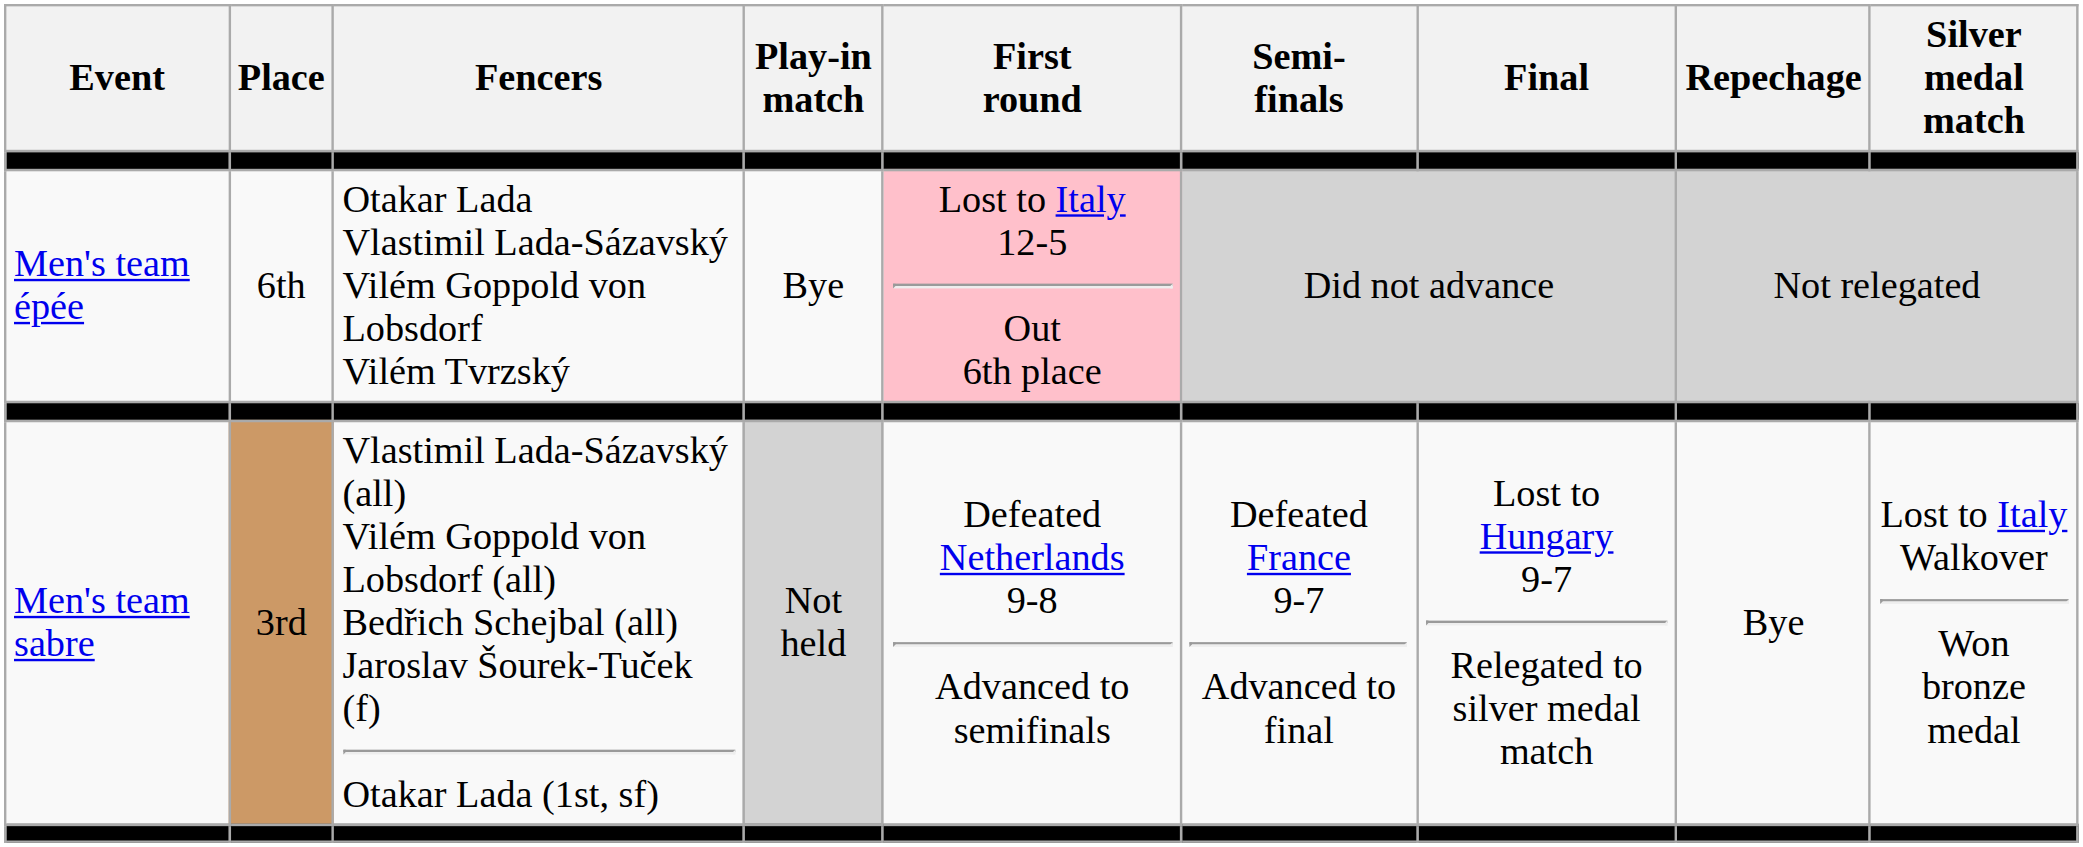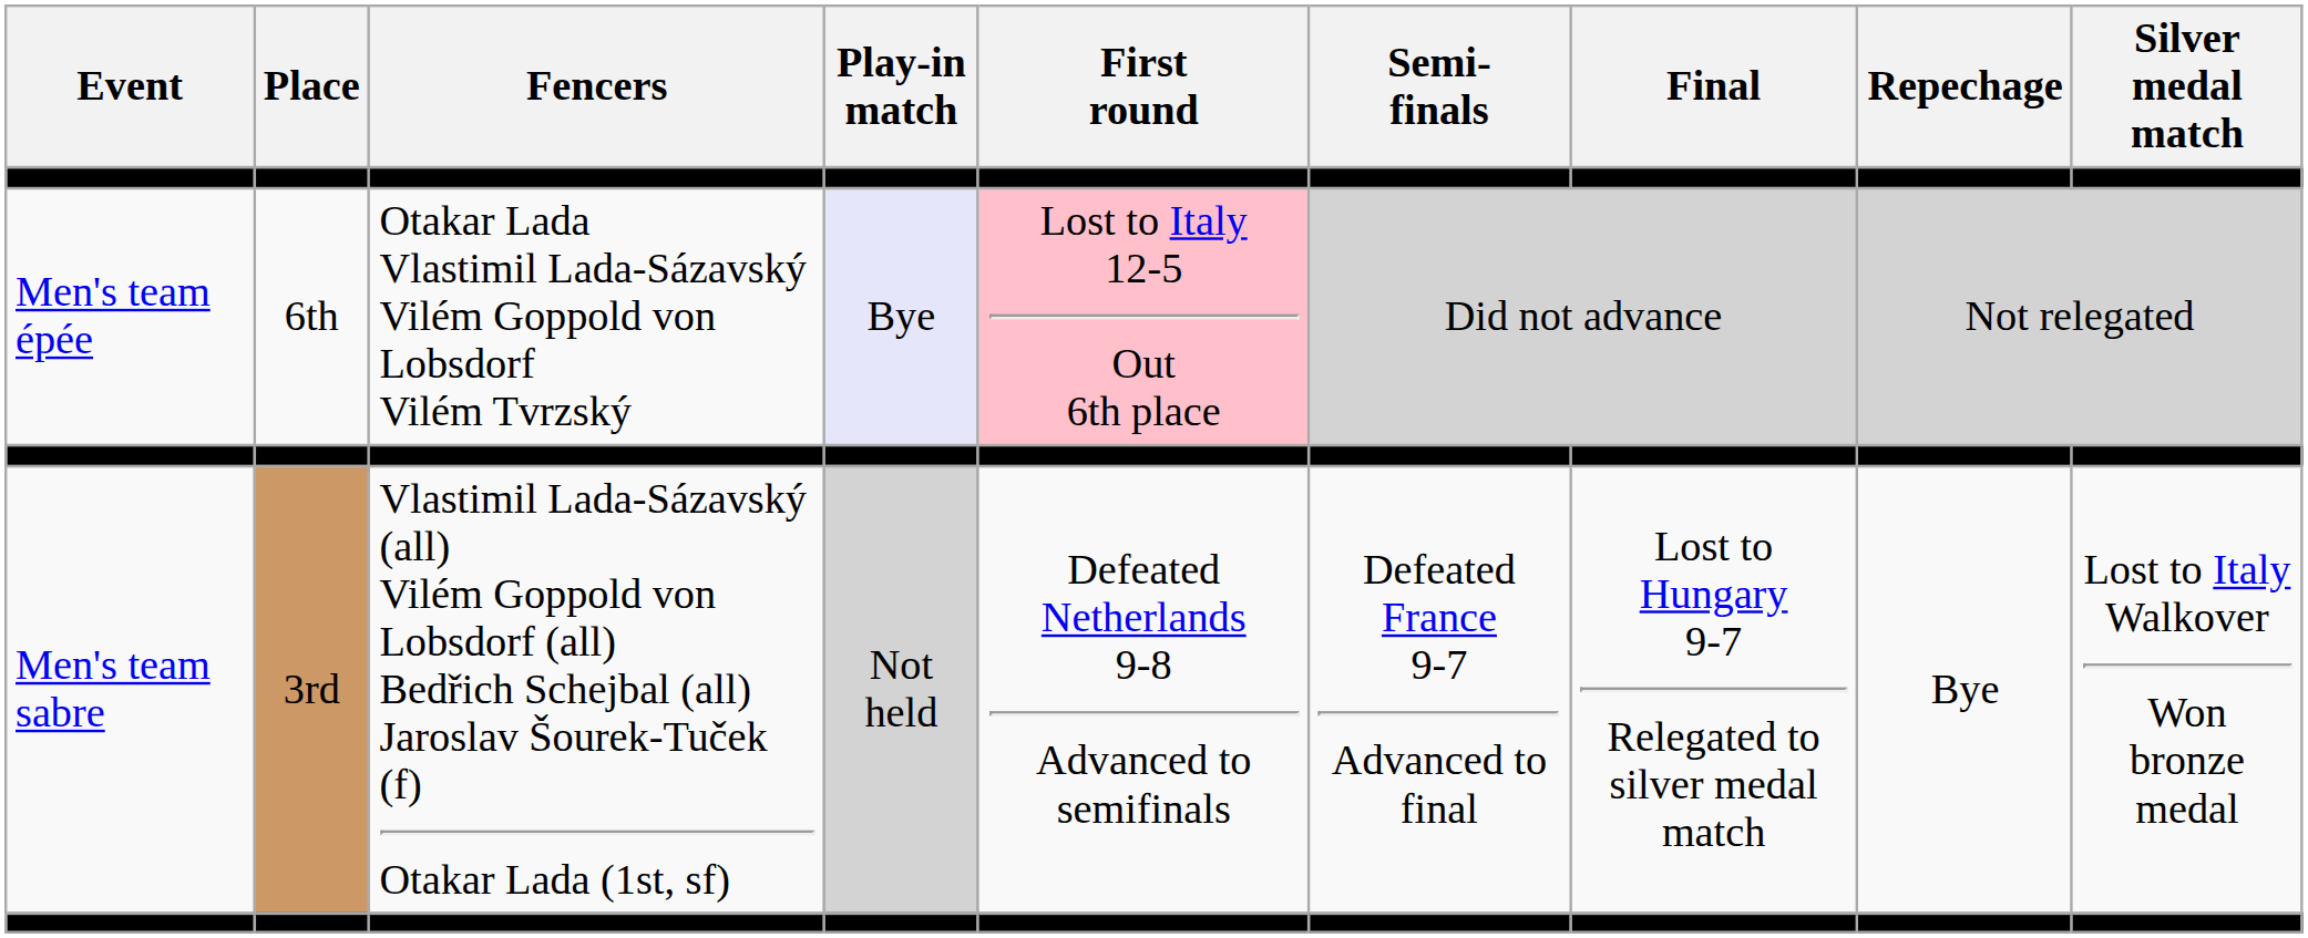Men's team épée | Play-in match: no background -> lavender background
